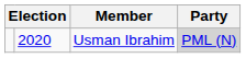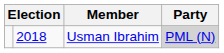Usman Ibrahim | column 2: 2020 -> 2018
